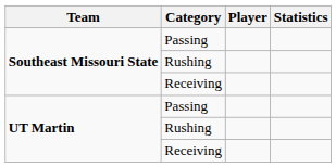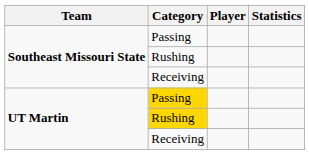UT Martin / Passing | Category: no background -> gold background
UT Martin / Rushing | Category: no background -> gold background
